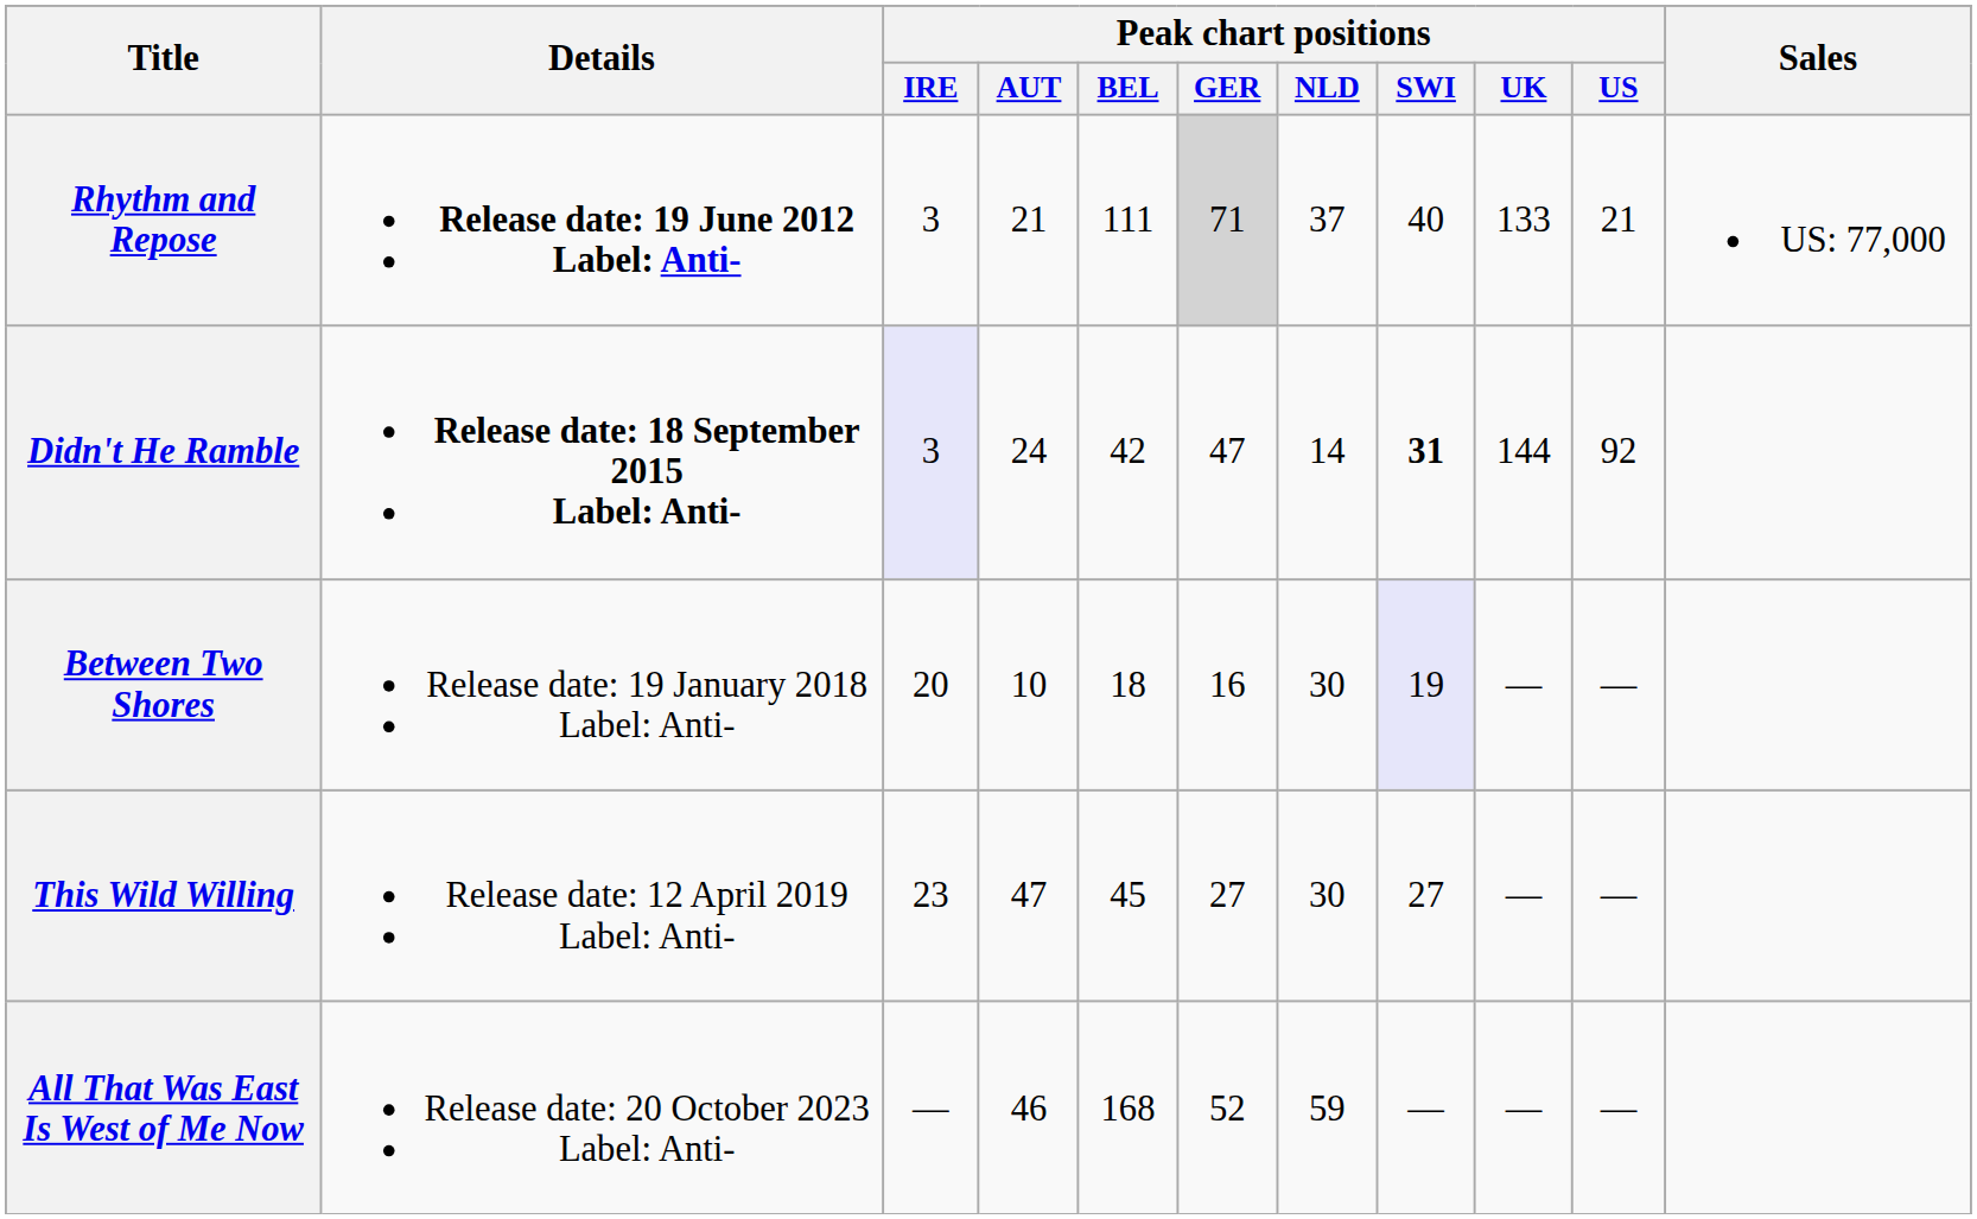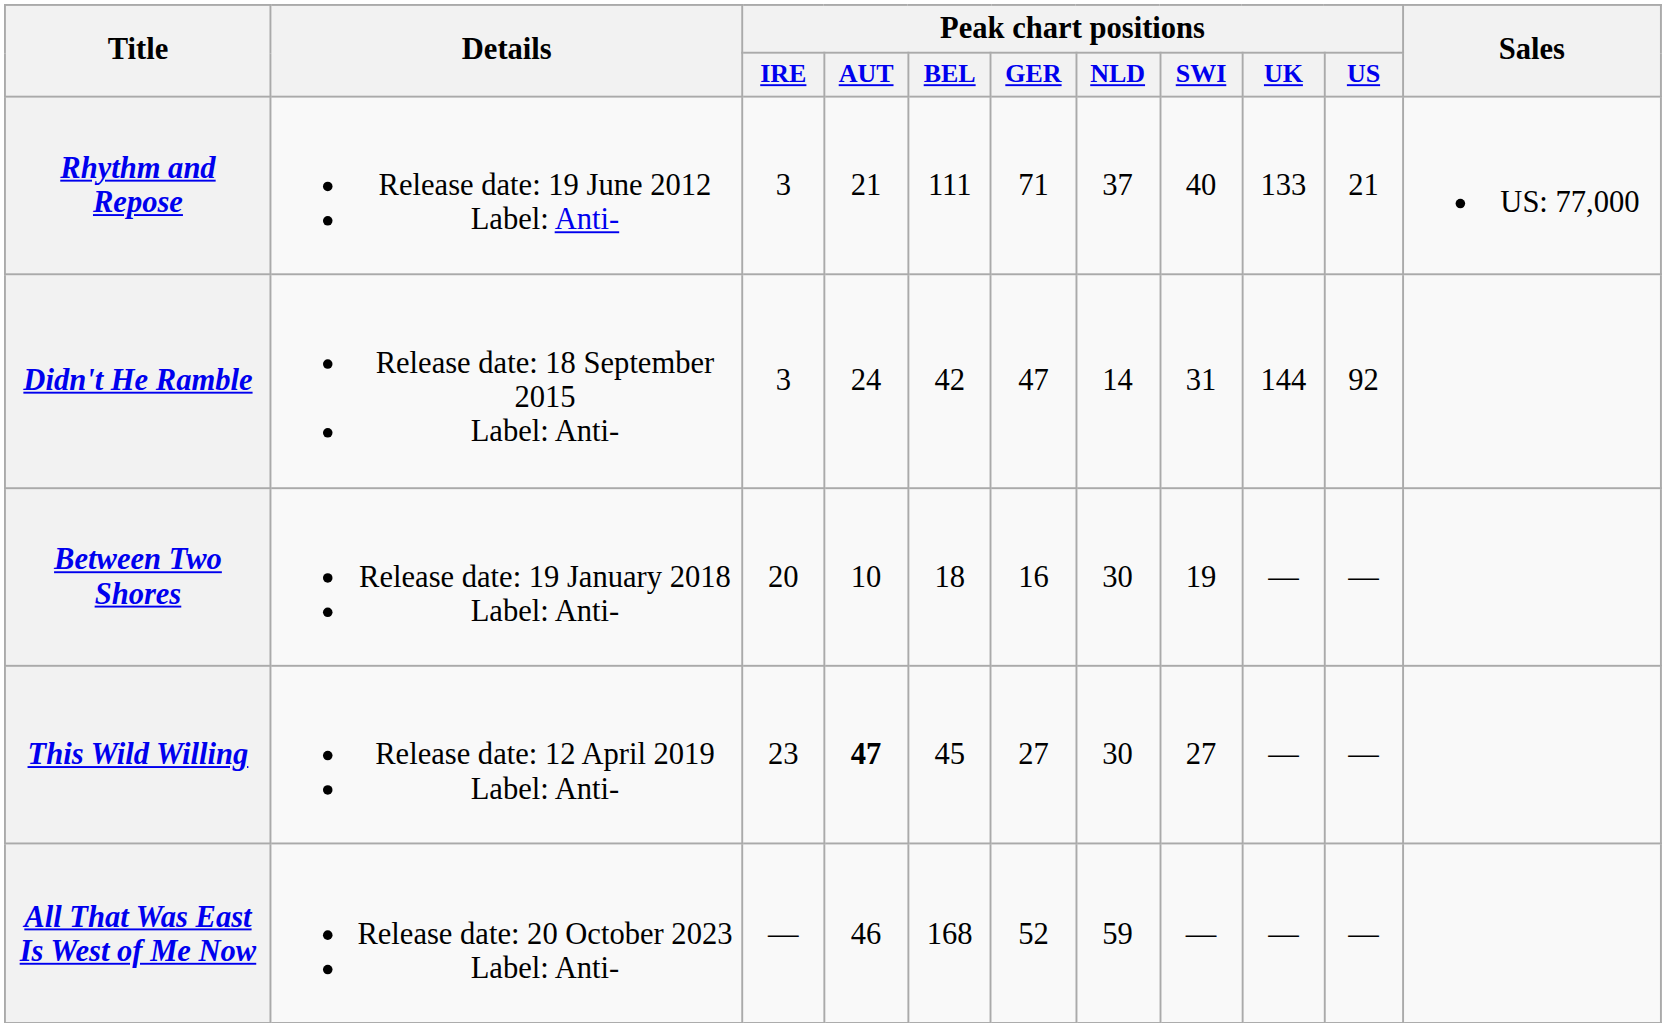Rhythm and Repose | Details: bold -> normal
Rhythm and Repose | Peak chart positions / GER: lightgrey background -> no background
Didn't He Ramble | Details: bold -> normal
Didn't He Ramble | Peak chart positions / IRE: lavender background -> no background
Didn't He Ramble | Peak chart positions / SWI: bold -> normal
Between Two Shores | Peak chart positions / SWI: lavender background -> no background
This Wild Willing | Peak chart positions / AUT: normal -> bold
